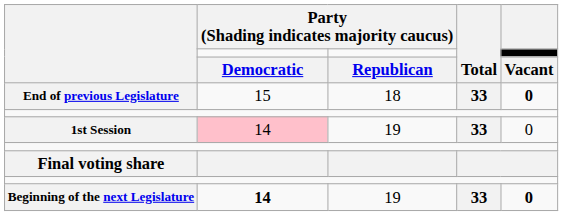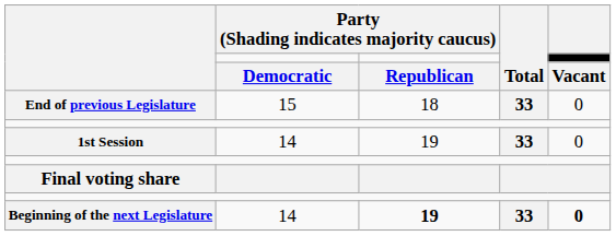End of previous Legislature | column 5: bold -> normal
1st Session | column 2: pink background -> no background
Beginning of the next Legislature | column 2: bold -> normal
Beginning of the next Legislature | column 3: normal -> bold
